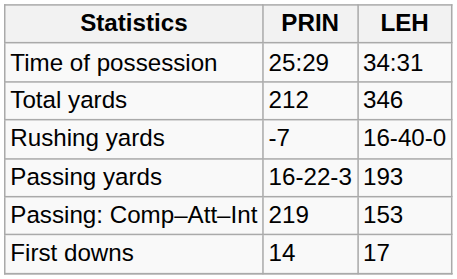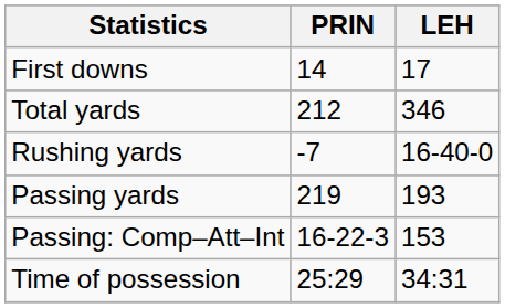rows swapped: First downs <-> Time of possession
Passing yards | PRIN: 16-22-3 -> 219
Passing: Comp–Att–Int | PRIN: 219 -> 16-22-3
